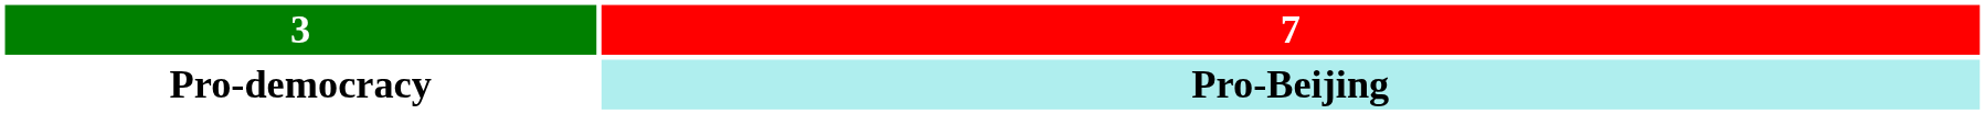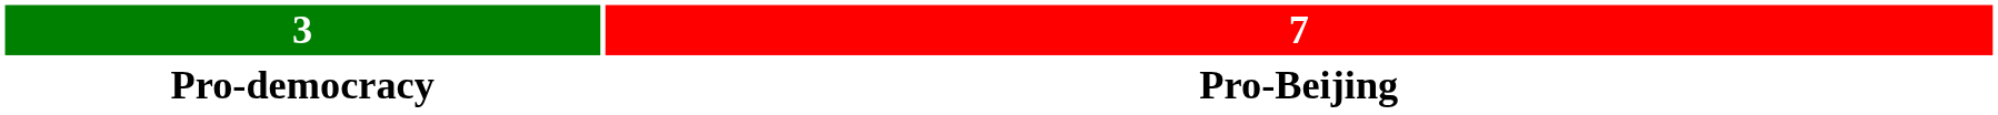Pro-democracy | 7: paleturquoise background -> no background
